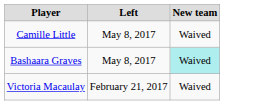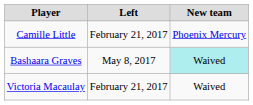Camille Little | Left: May 8, 2017 -> February 21, 2017
Camille Little | New team: Waived -> Phoenix Mercury
